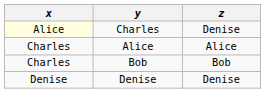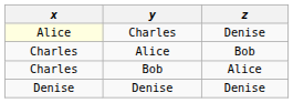row 3 | z: Alice -> Bob
row 4 | z: Bob -> Alice
